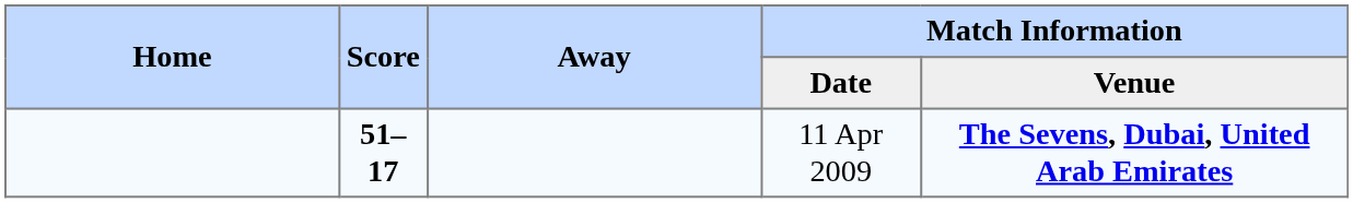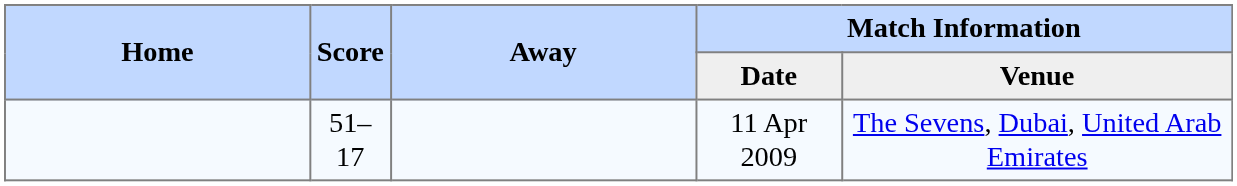11 Apr 2009 | Score: bold -> normal
11 Apr 2009 | Match Information / Venue: bold -> normal
